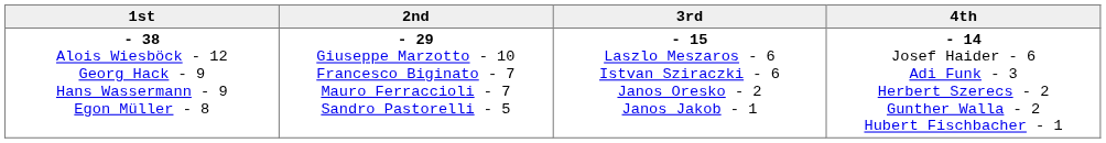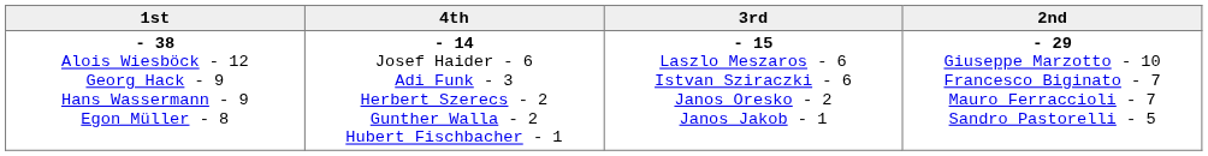columns swapped: 2nd <-> 4th
